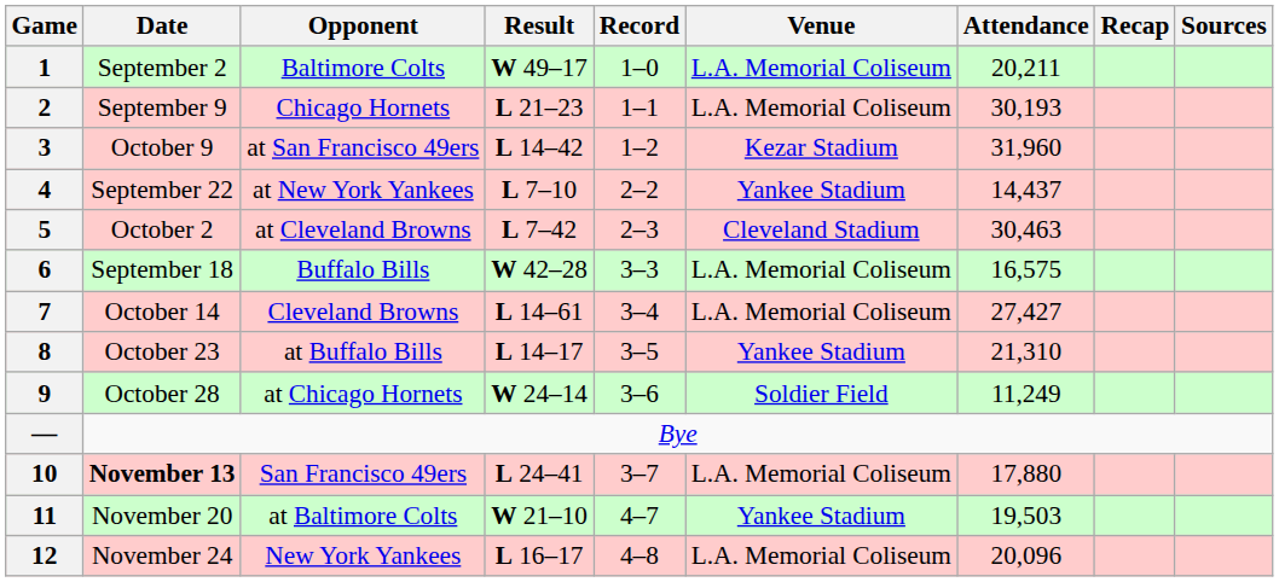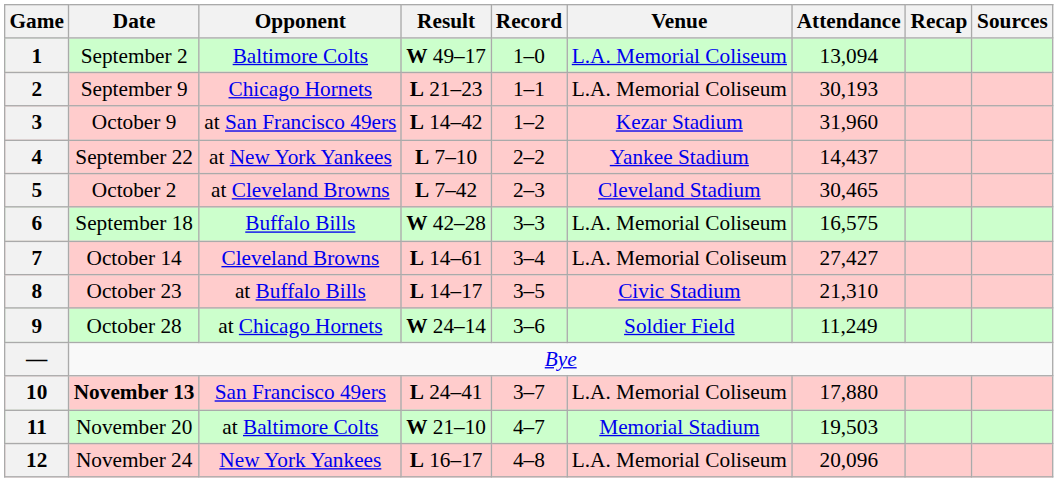1 | Attendance: 20,211 -> 13,094
5 | Attendance: 30,463 -> 30,465
8 | Venue: Yankee Stadium -> Civic Stadium
11 | Venue: Yankee Stadium -> Memorial Stadium
